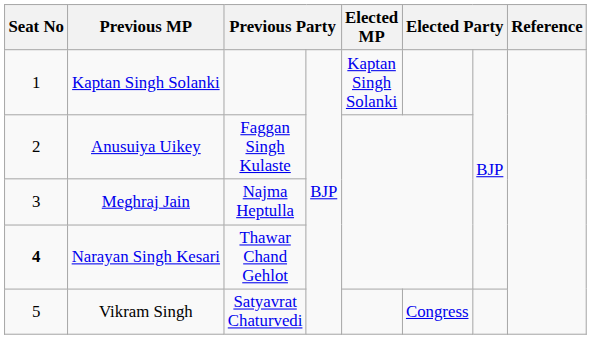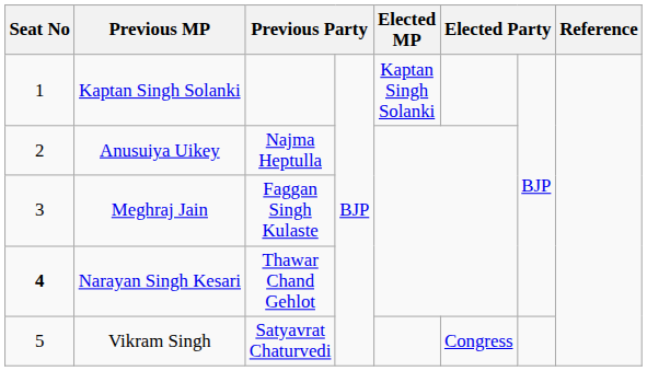Anusuiya Uikey | column 3: Faggan Singh Kulaste -> Najma Heptulla
Meghraj Jain | column 3: Najma Heptulla -> Faggan Singh Kulaste
